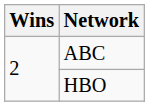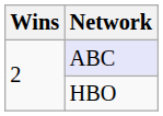ABC | Network: no background -> lavender background
